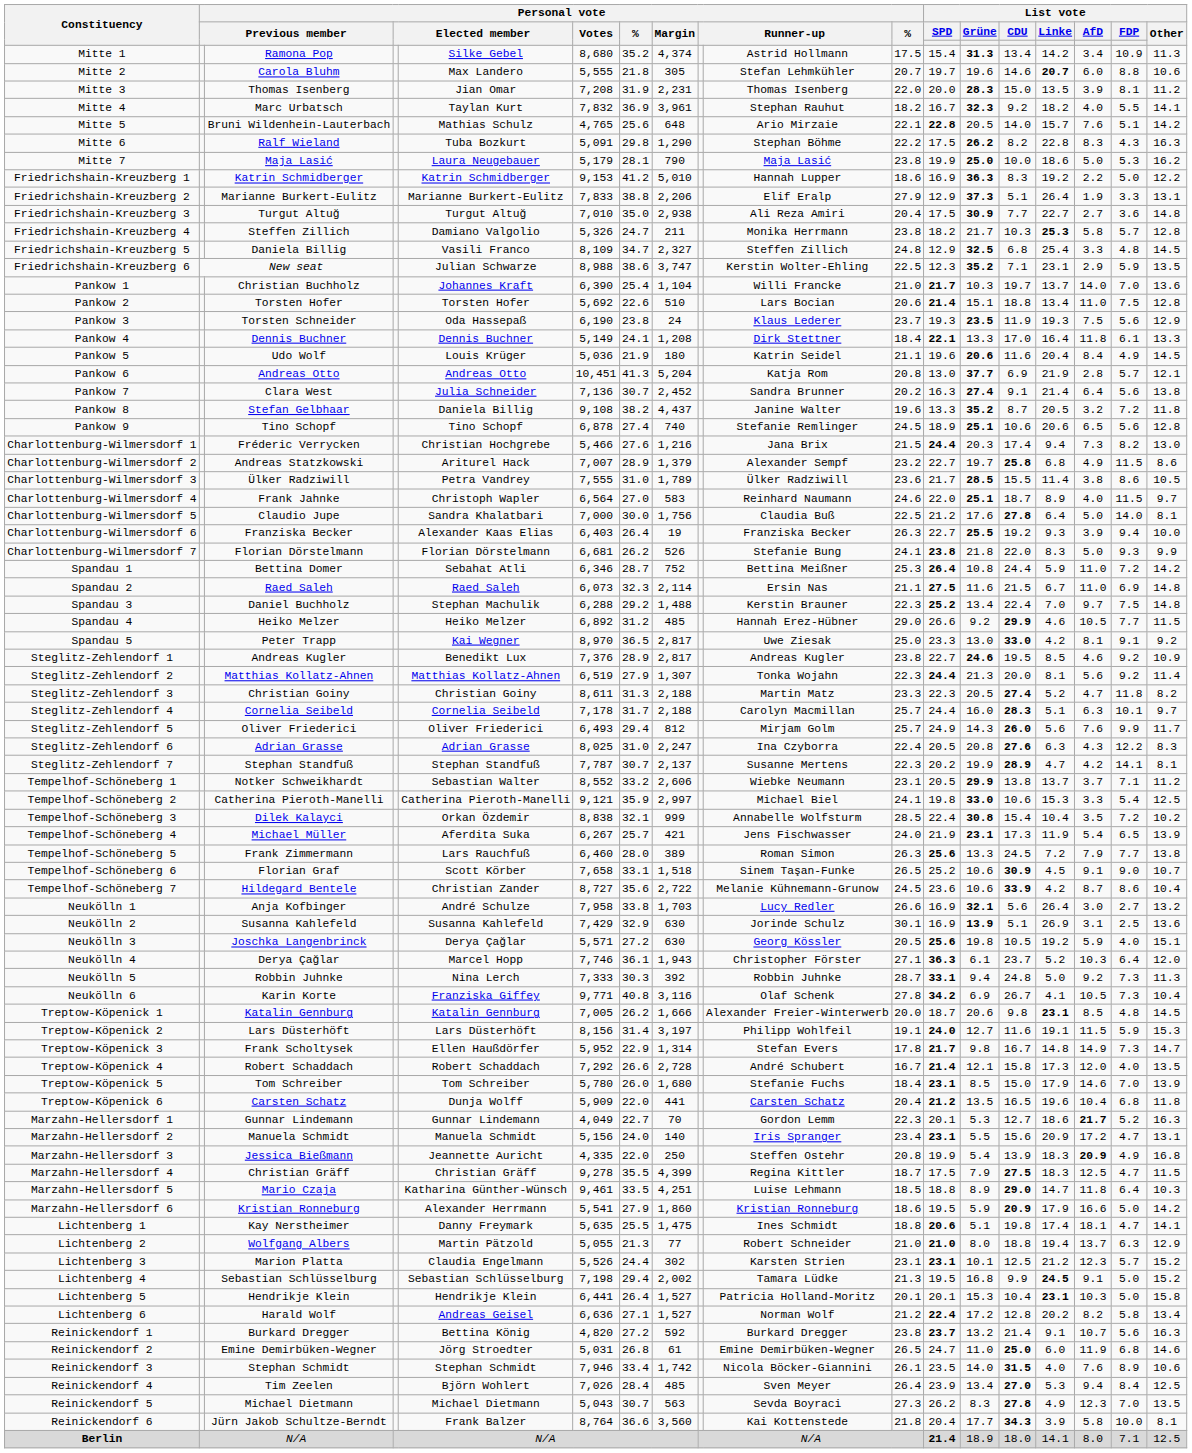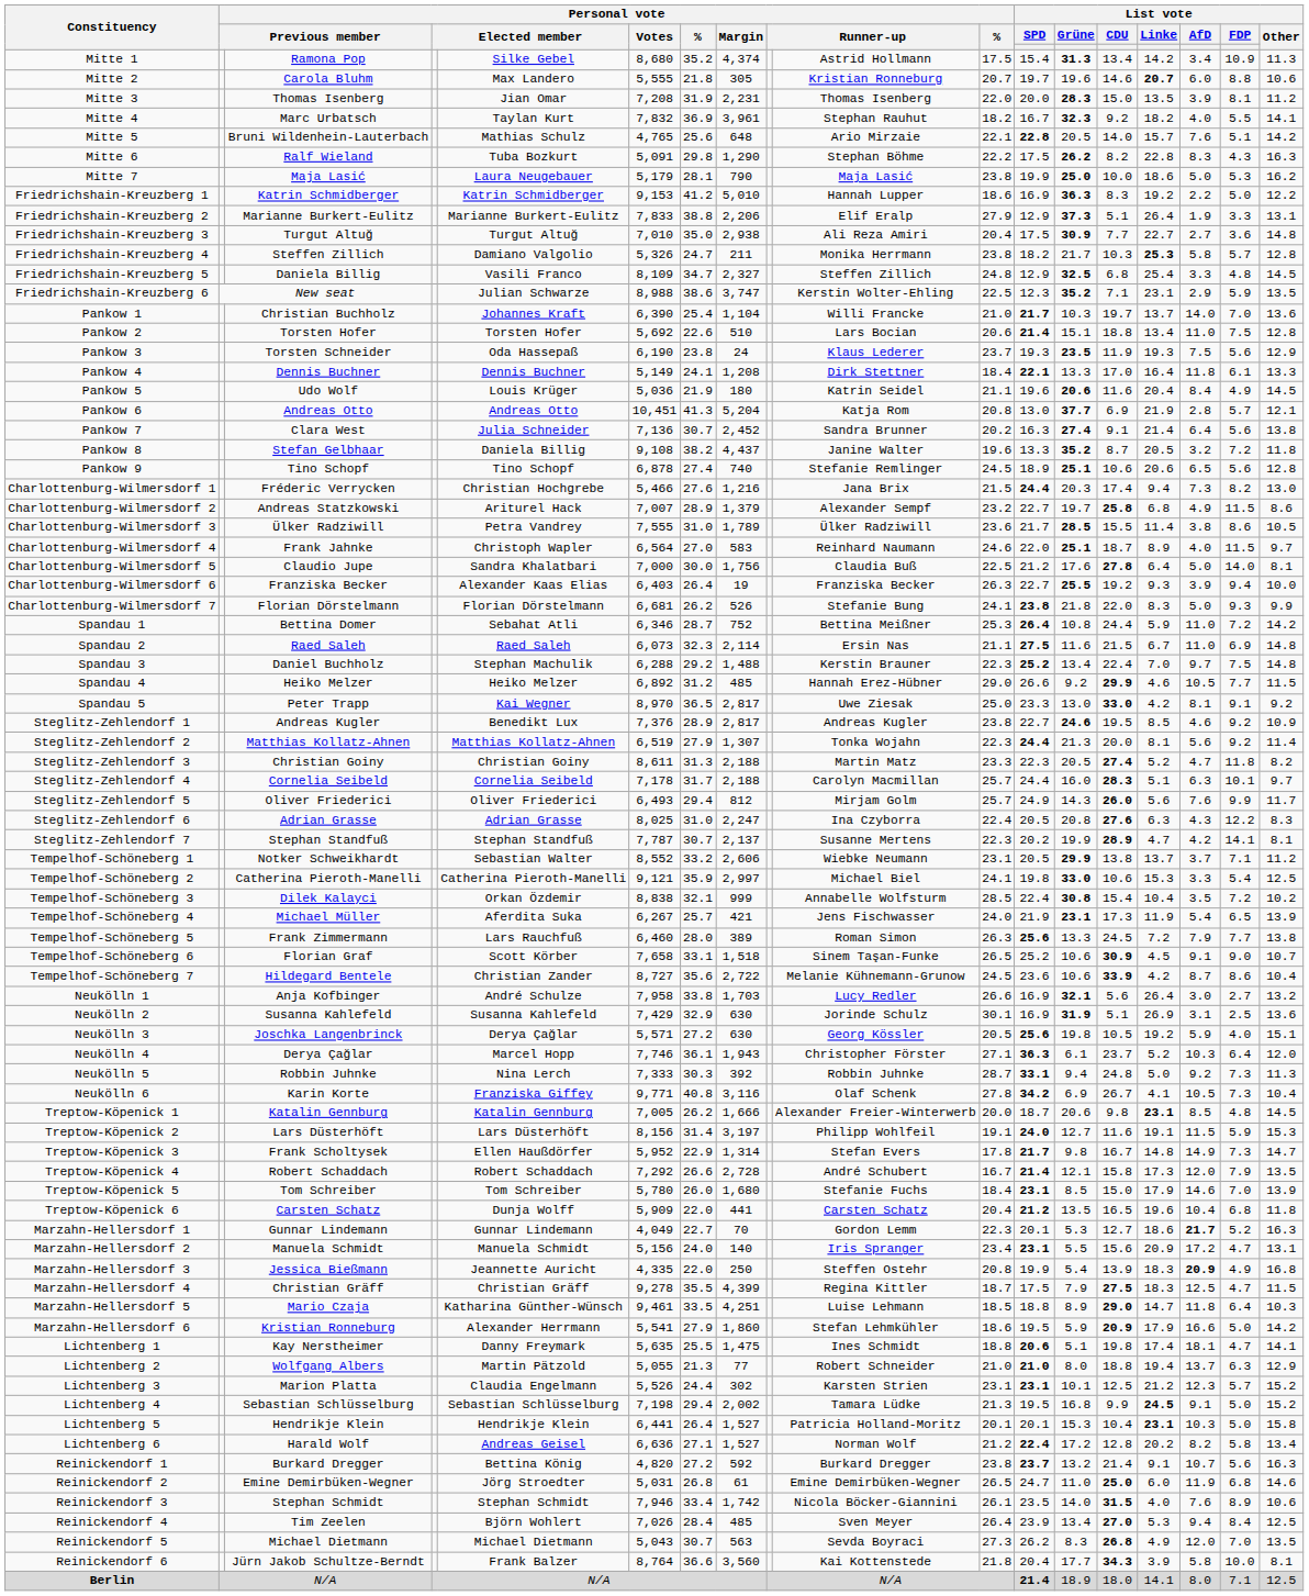Mitte 2 | column 10: Stefan Lehmkühler -> Kristian Ronneburg
Neukölln 2 | List vote / Grüne: 13.9 -> 31.9
Treptow-Köpenick 4 | List vote / FDP: 4.0 -> 7.9
Marzahn-Hellersdorf 6 | column 10: Kristian Ronneburg -> Stefan Lehmkühler
Reinickendorf 5 | List vote / CDU: 27.8 -> 26.8
Reinickendorf 5 | List vote / AfD: 12.3 -> 12.0
